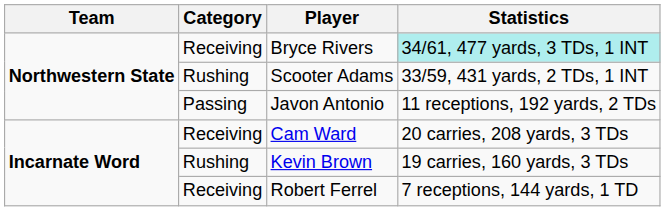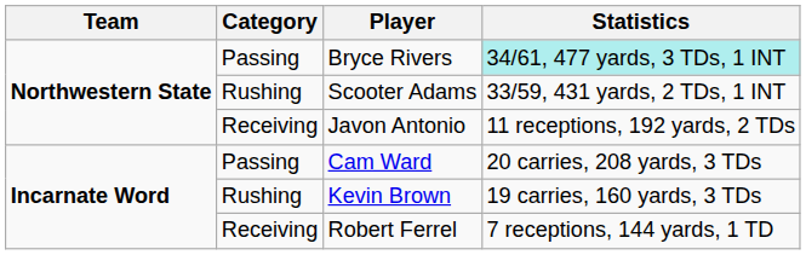Bryce Rivers | Category: Receiving -> Passing
Javon Antonio | Category: Passing -> Receiving
Cam Ward | Category: Receiving -> Passing
